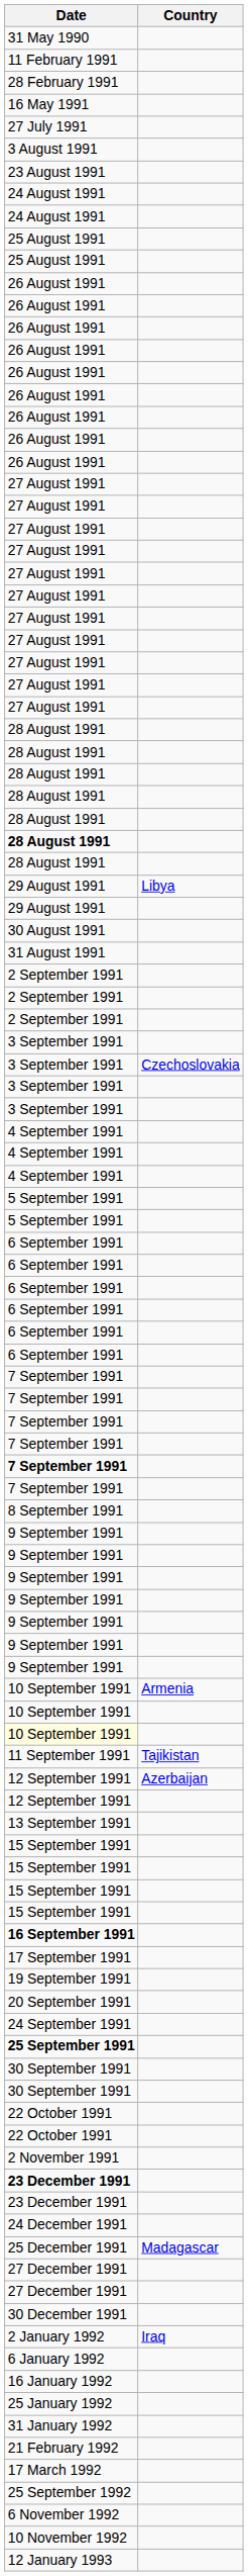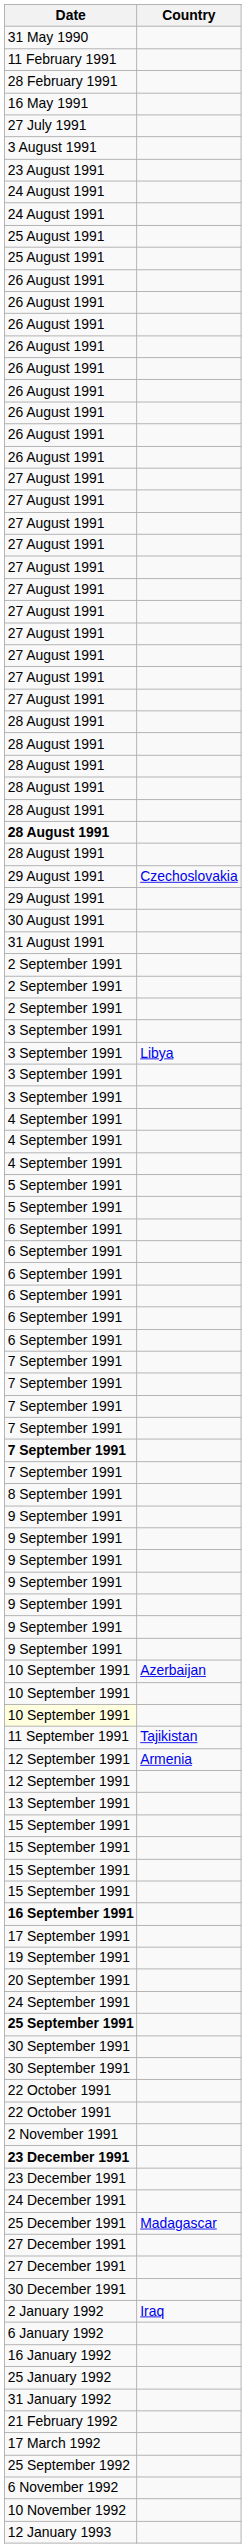row 40 | Country: Libya -> Czechoslovakia
row 48 | Country: Czechoslovakia -> Libya
row 76 | Country: Armenia -> Azerbaijan
row 80 | Country: Azerbaijan -> Armenia
